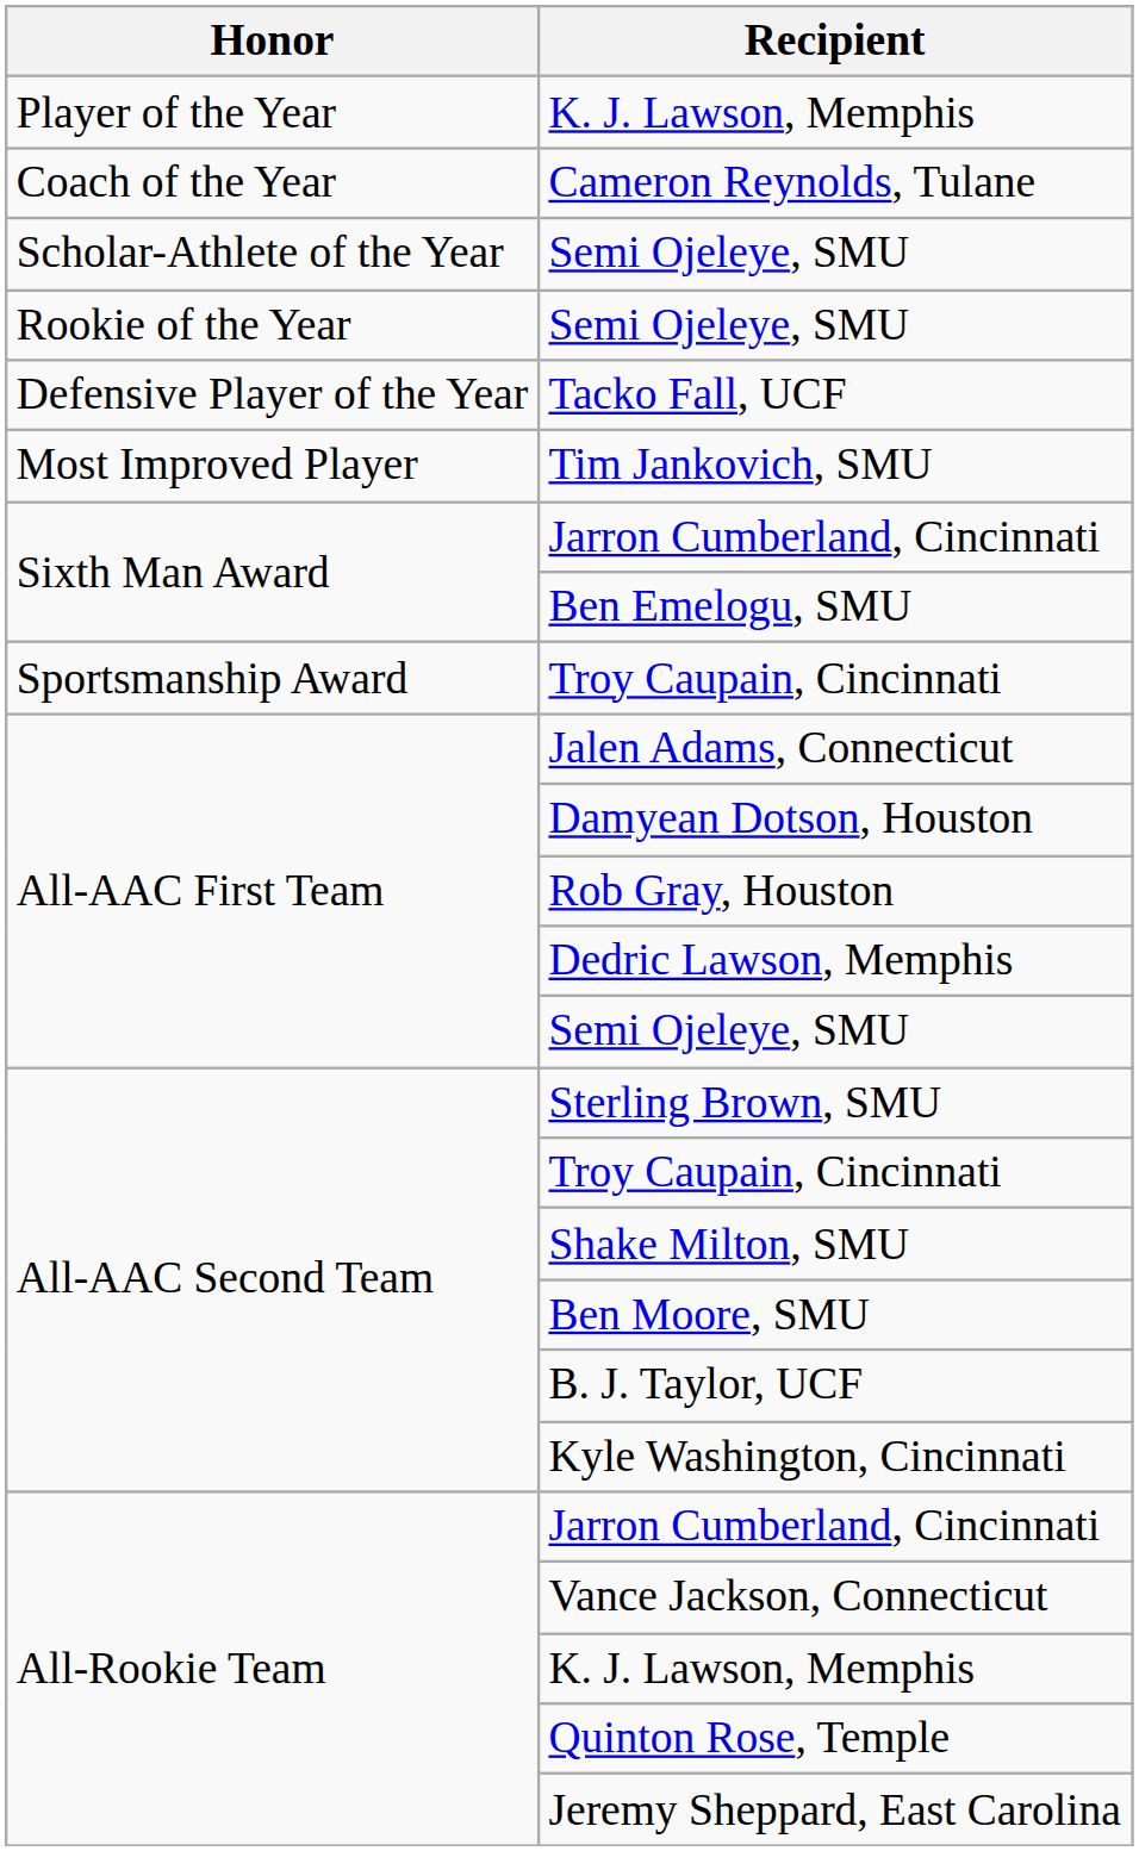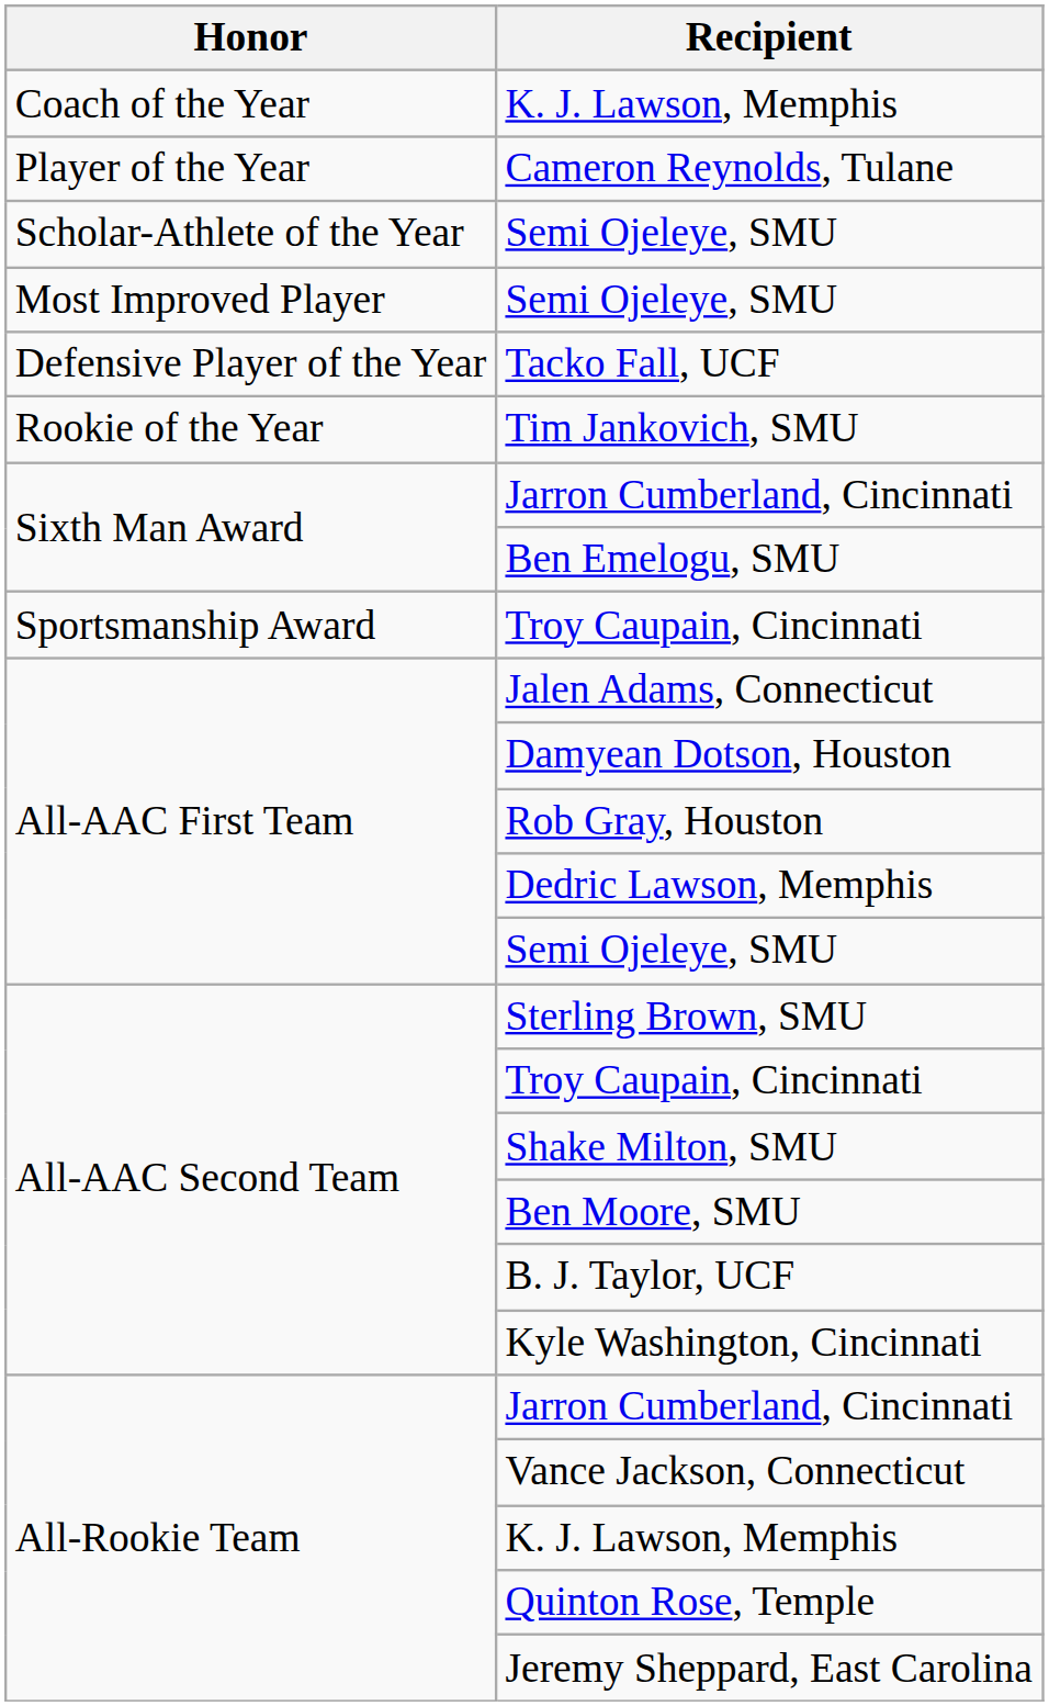row 2 | Honor: Player of the Year -> Coach of the Year
row 3 | Honor: Coach of the Year -> Player of the Year
row 5 | Honor: Rookie of the Year -> Most Improved Player
row 7 | Honor: Most Improved Player -> Rookie of the Year
